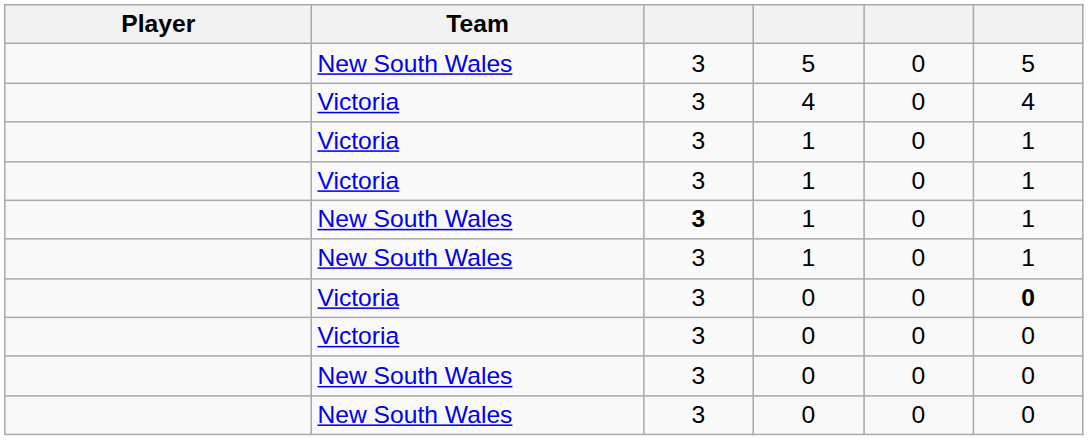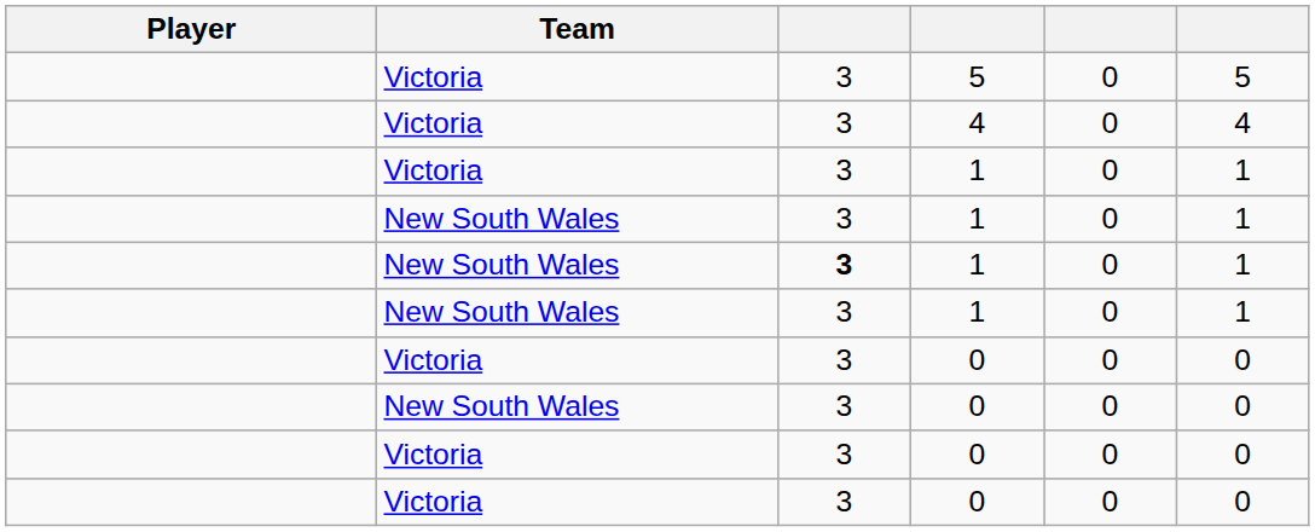row 2 | Team: New South Wales -> Victoria
row 5 | Team: Victoria -> New South Wales
row 8 | column 6: bold -> normal
row 9 | Team: Victoria -> New South Wales
row 10 | Team: New South Wales -> Victoria
row 11 | Team: New South Wales -> Victoria
